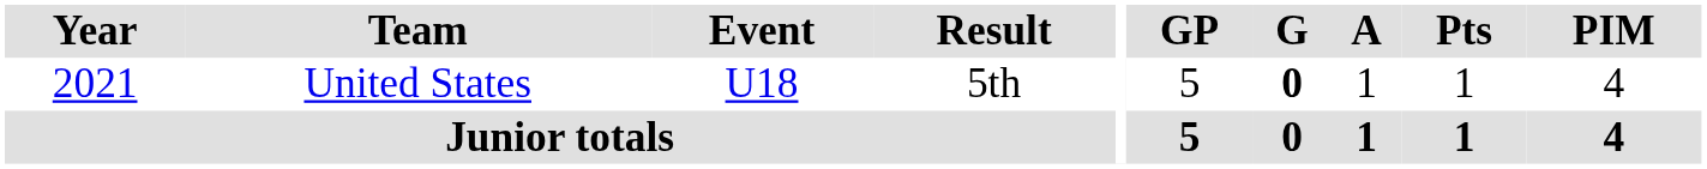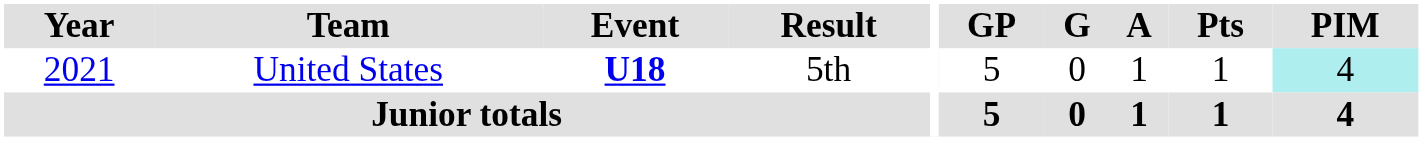United States | Event: normal -> bold
United States | G: bold -> normal
United States | PIM: no background -> paleturquoise background
